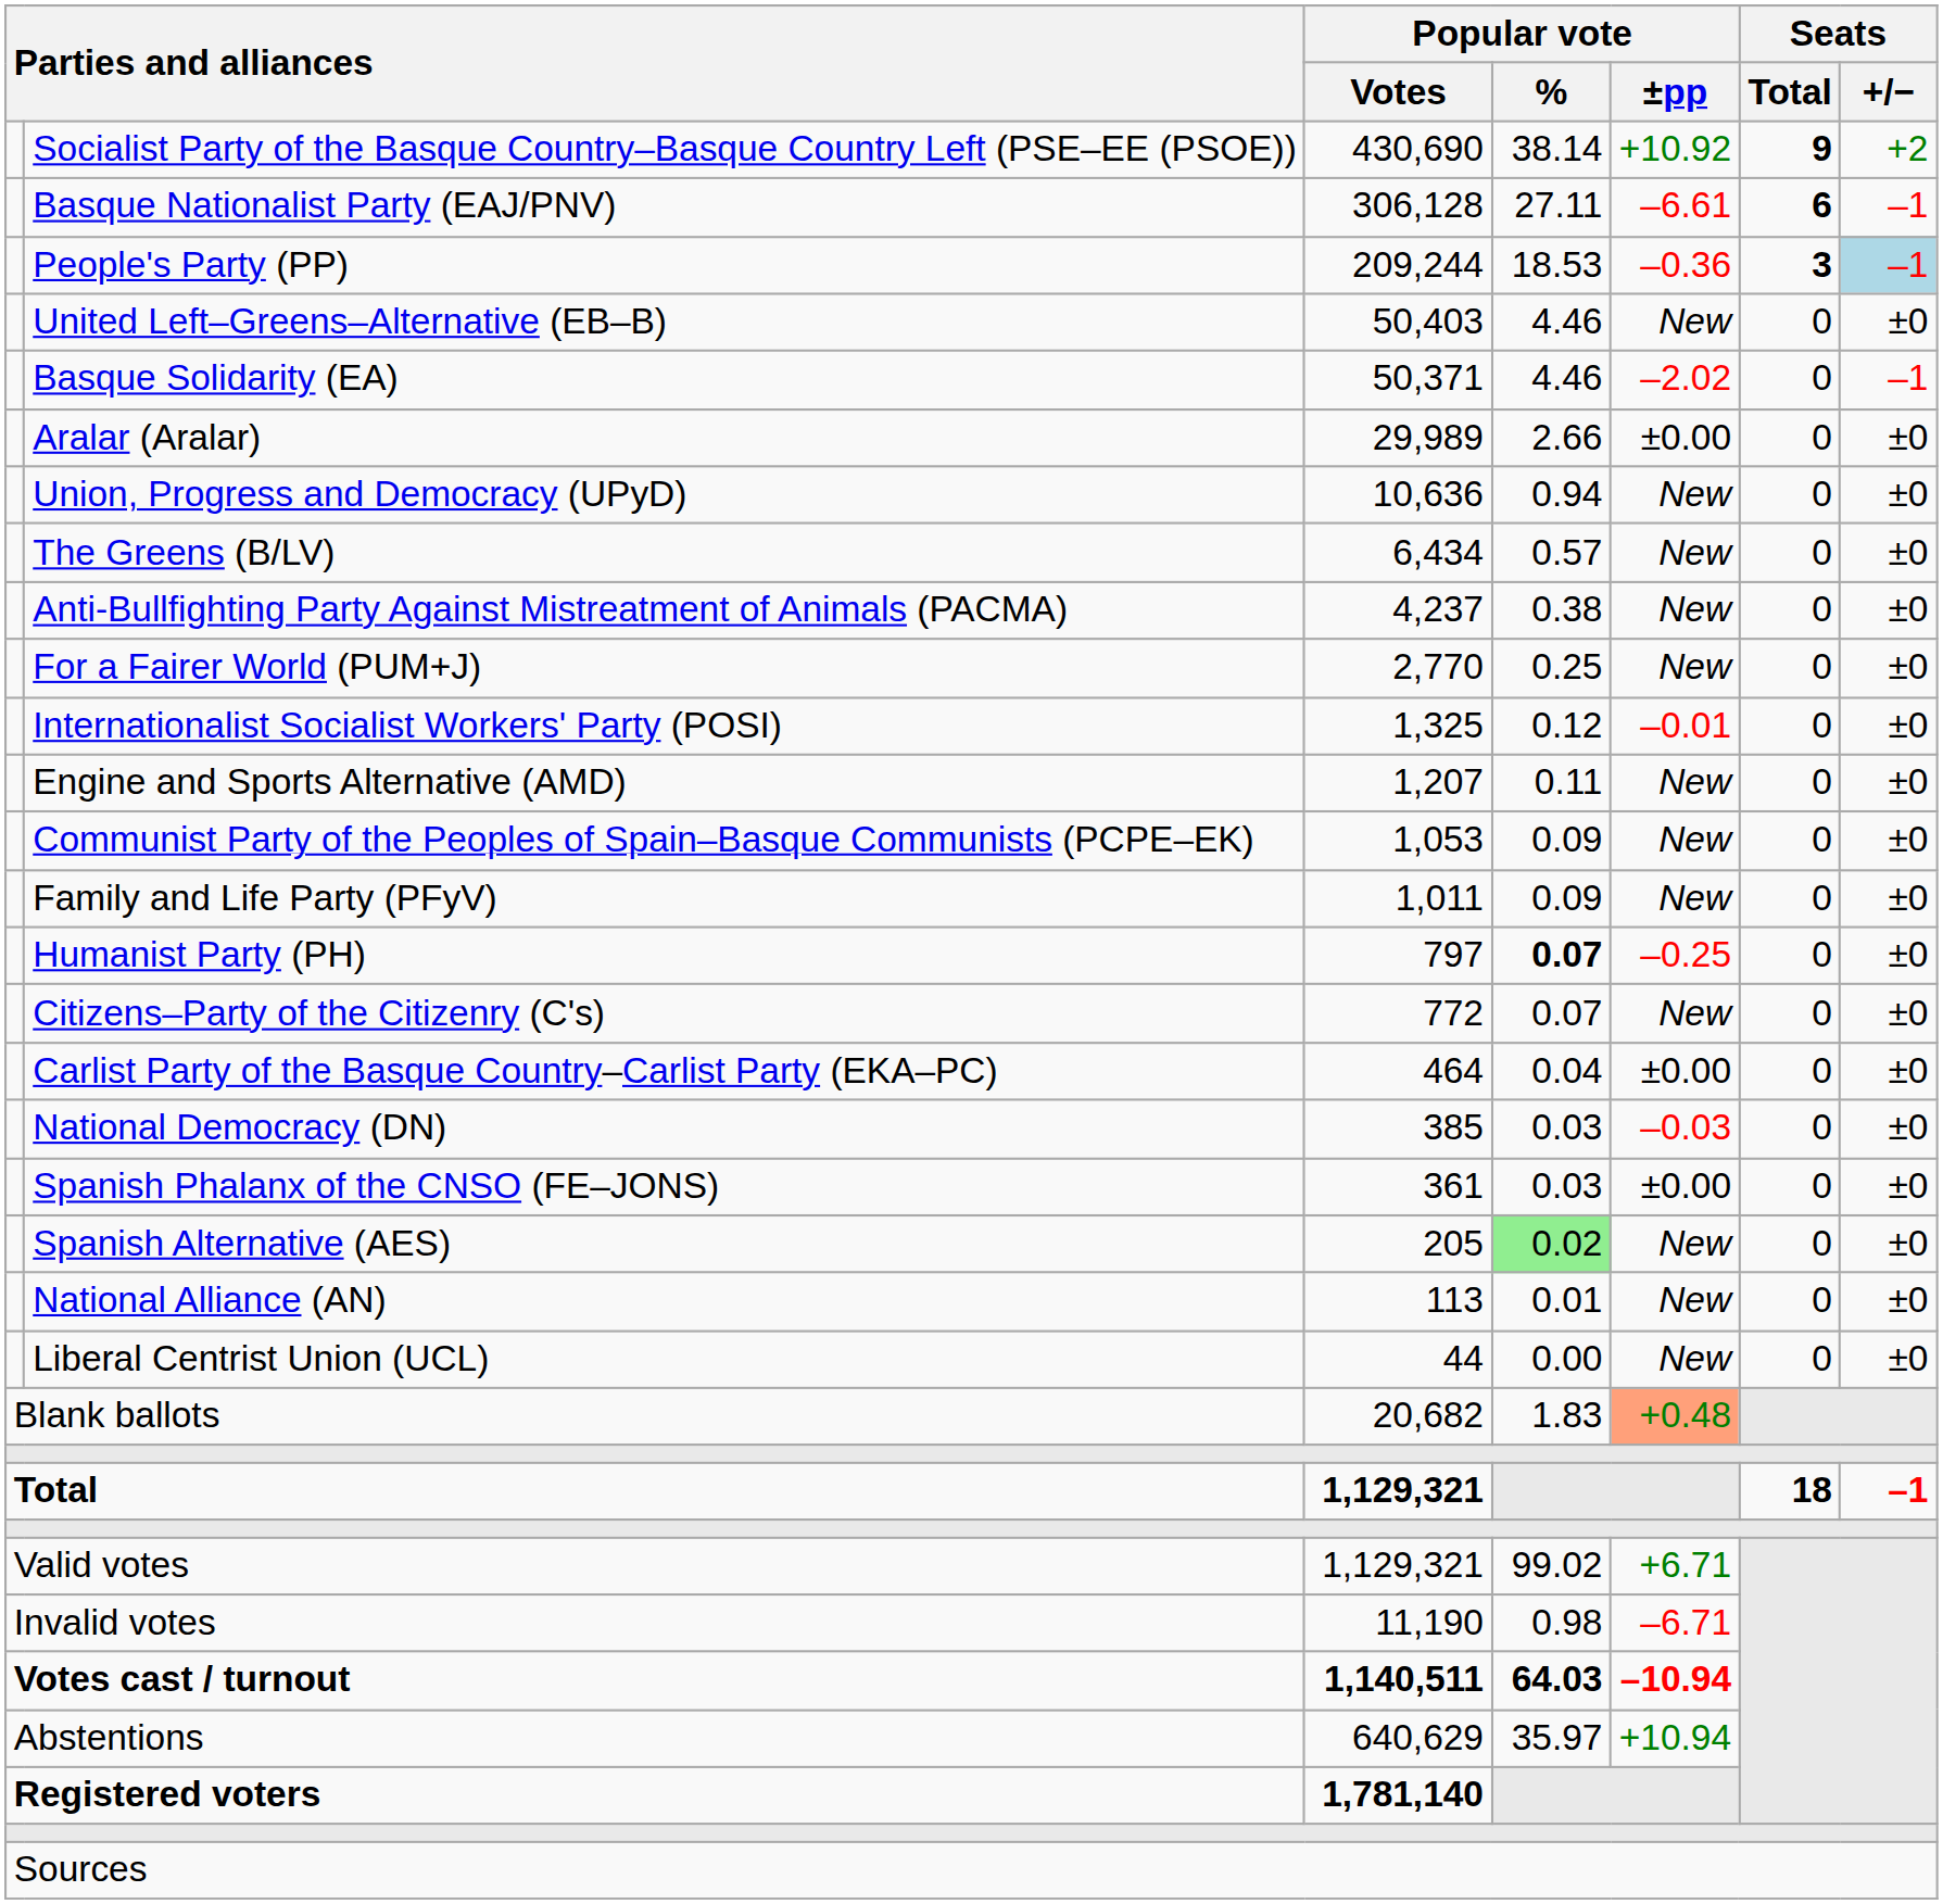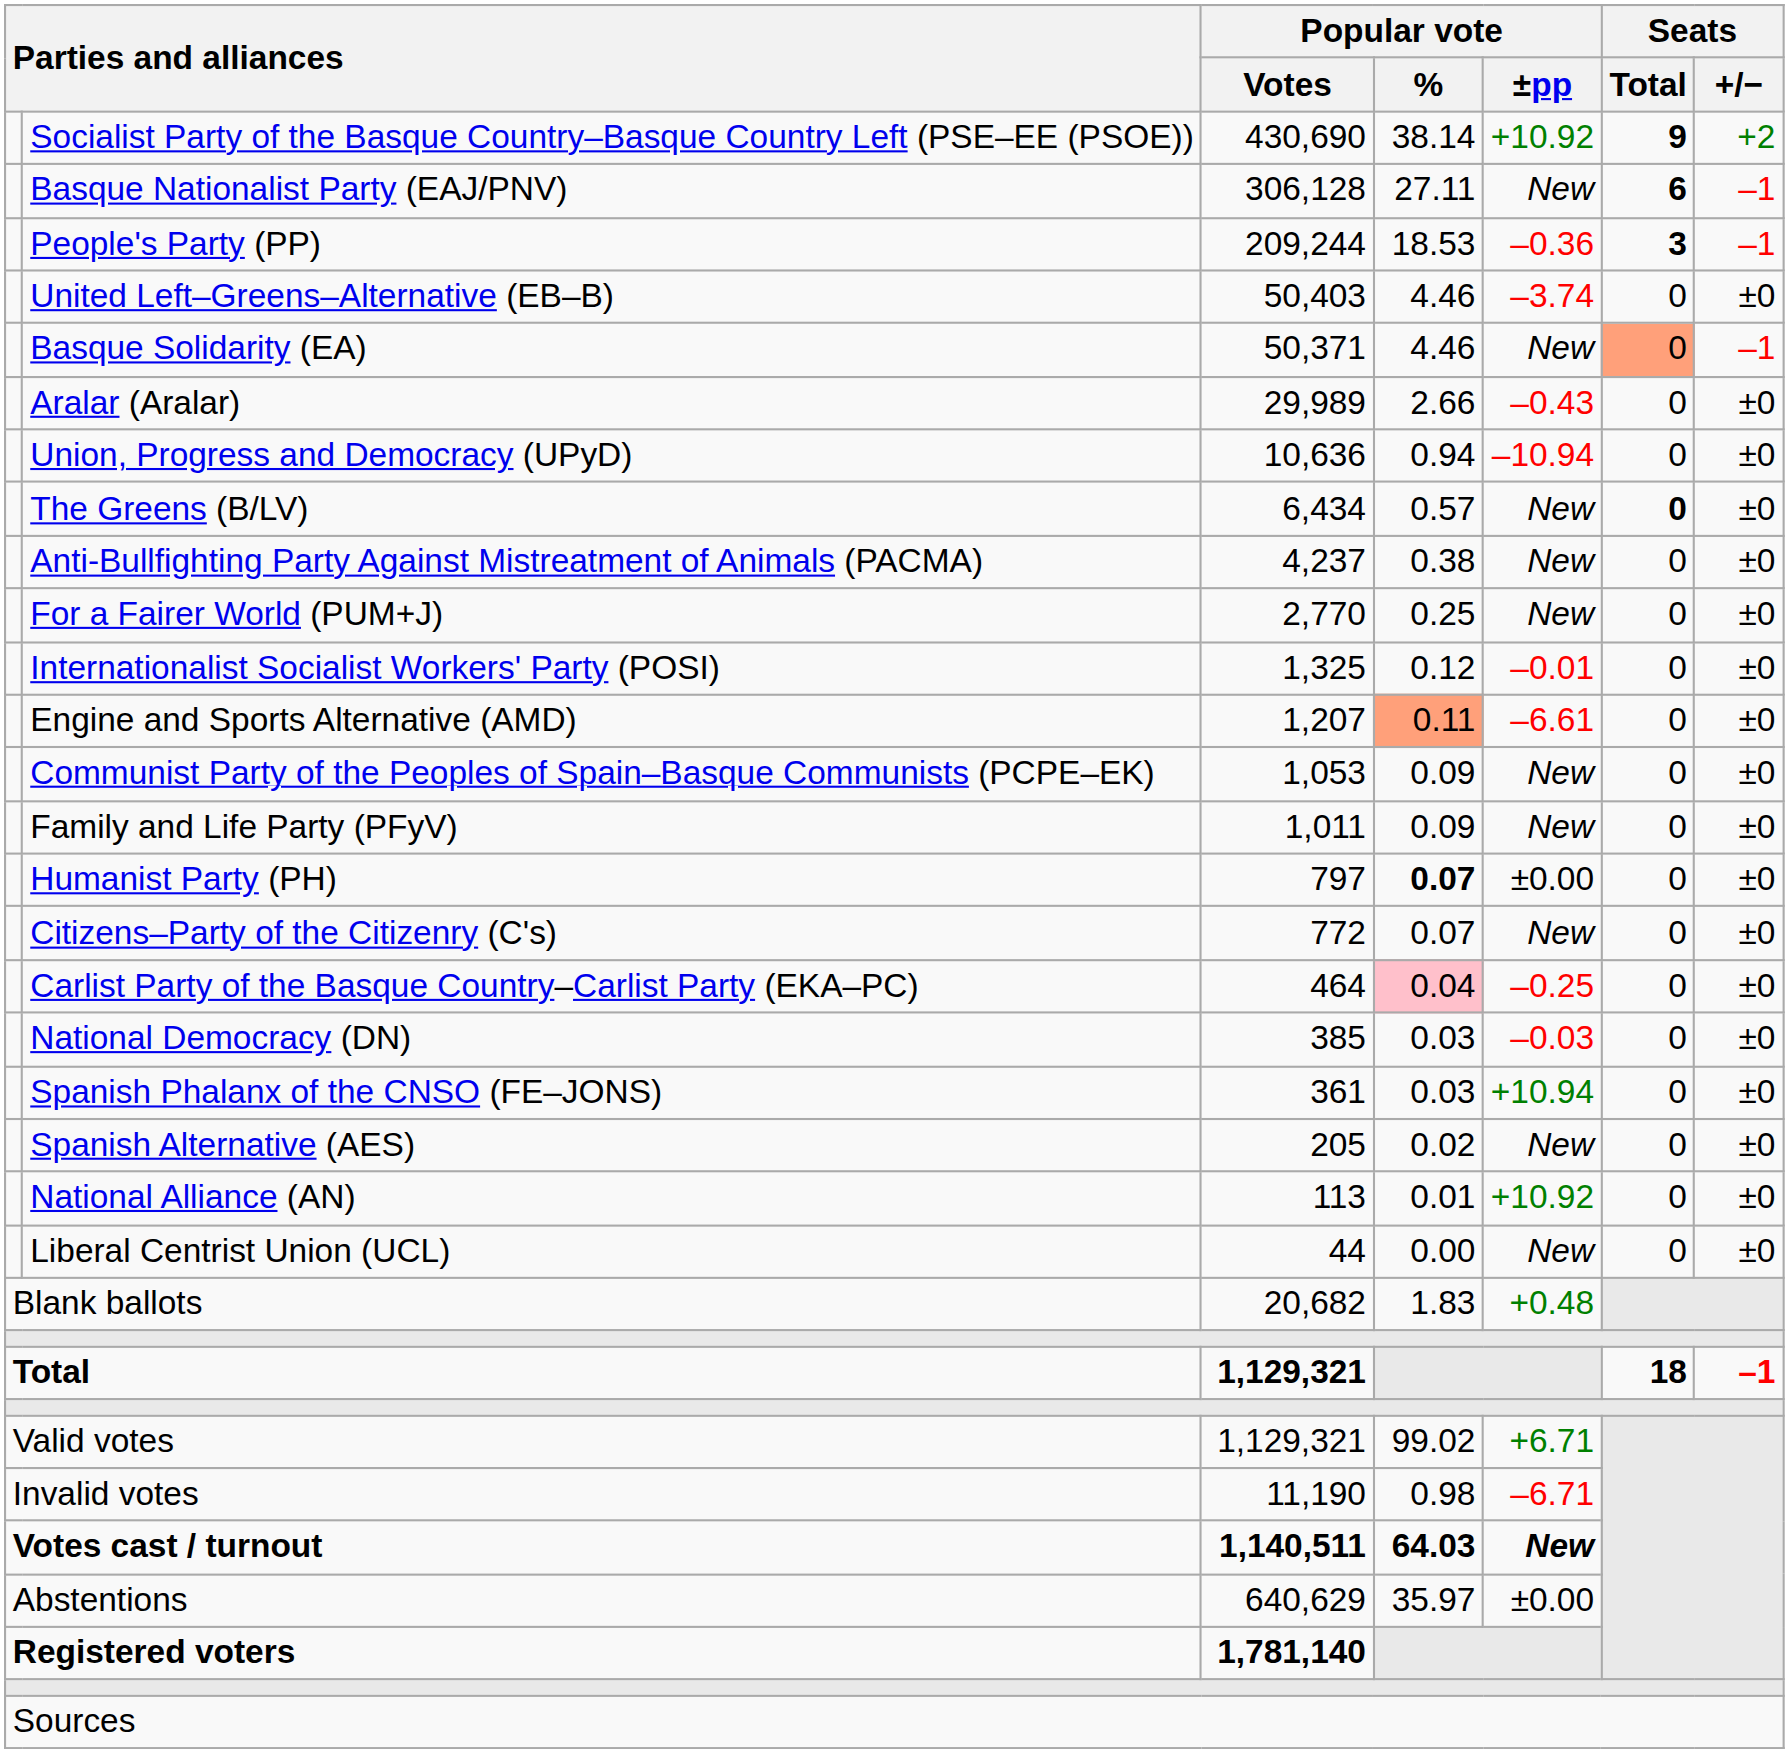Basque Nationalist Party (EAJ/PNV) | Popular vote / ±pp: –6.61 -> New
People's Party (PP) | Seats / +/−: lightblue background -> no background
United Left–Greens–Alternative (EB–B) | Popular vote / ±pp: New -> –3.74
Basque Solidarity (EA) | Popular vote / ±pp: –2.02 -> New
Basque Solidarity (EA) | Seats / Total: no background -> lightsalmon background
Aralar (Aralar) | Popular vote / ±pp: ±0.00 -> –0.43
Union, Progress and Democracy (UPyD) | Popular vote / ±pp: New -> –10.94
The Greens (B/LV) | Seats / Total: normal -> bold
Engine and Sports Alternative (AMD) | Popular vote / %: no background -> lightsalmon background
Engine and Sports Alternative (AMD) | Popular vote / ±pp: New -> –6.61
Humanist Party (PH) | Popular vote / ±pp: –0.25 -> ±0.00
Carlist Party of the Basque Country–Carlist Party (EKA–PC) | Popular vote / %: no background -> pink background
Carlist Party of the Basque Country–Carlist Party (EKA–PC) | Popular vote / ±pp: ±0.00 -> –0.25
Spanish Phalanx of the CNSO (FE–JONS) | Popular vote / ±pp: ±0.00 -> +10.94
Spanish Alternative (AES) | Popular vote / %: lightgreen background -> no background
National Alliance (AN) | Popular vote / ±pp: New -> +10.92
Blank ballots | Popular vote / ±pp: lightsalmon background -> no background
Votes cast / turnout | Popular vote / ±pp: –10.94 -> New
Abstentions | Popular vote / ±pp: +10.94 -> ±0.00
